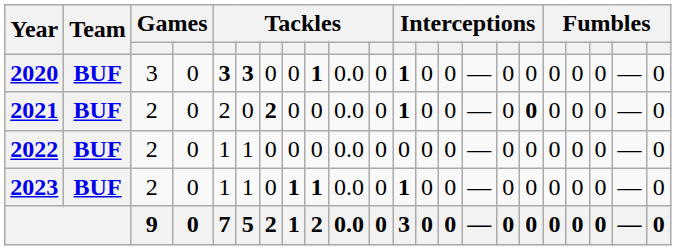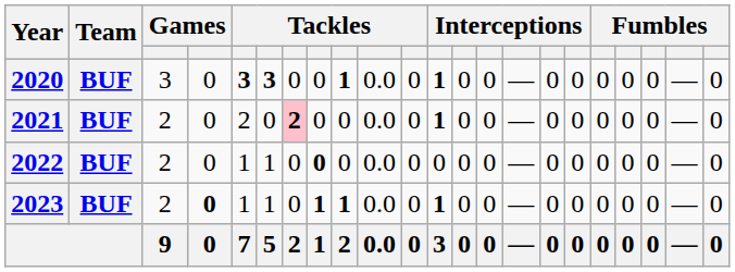2021 | column 7: no background -> pink background
2021 | column 17: bold -> normal
2022 | column 8: normal -> bold
2023 | column 4: normal -> bold
